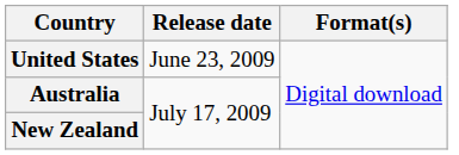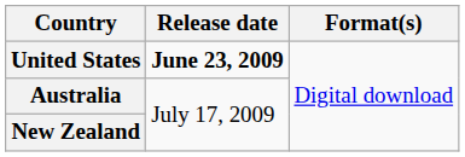United States | Release date: normal -> bold
